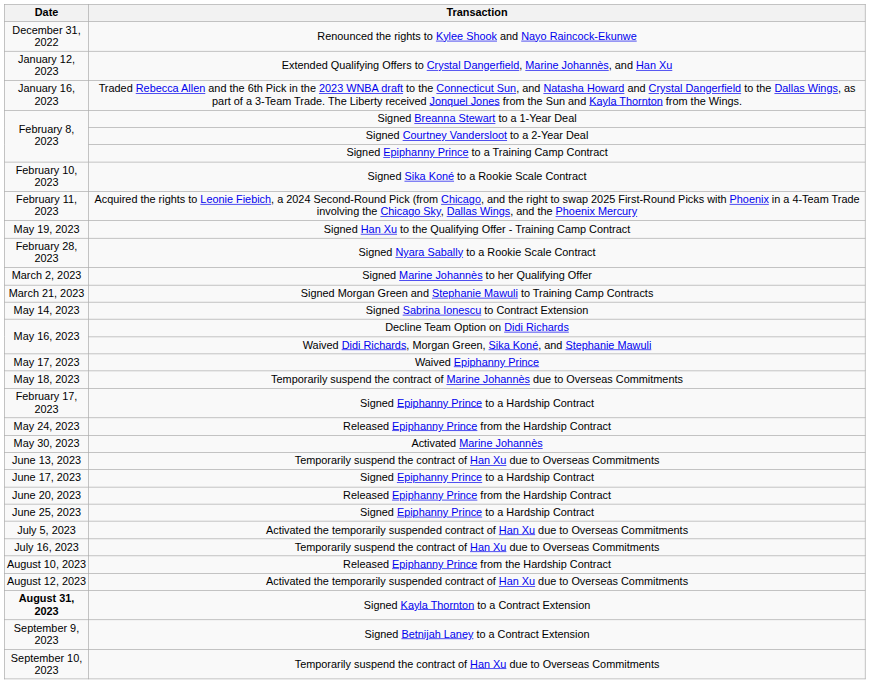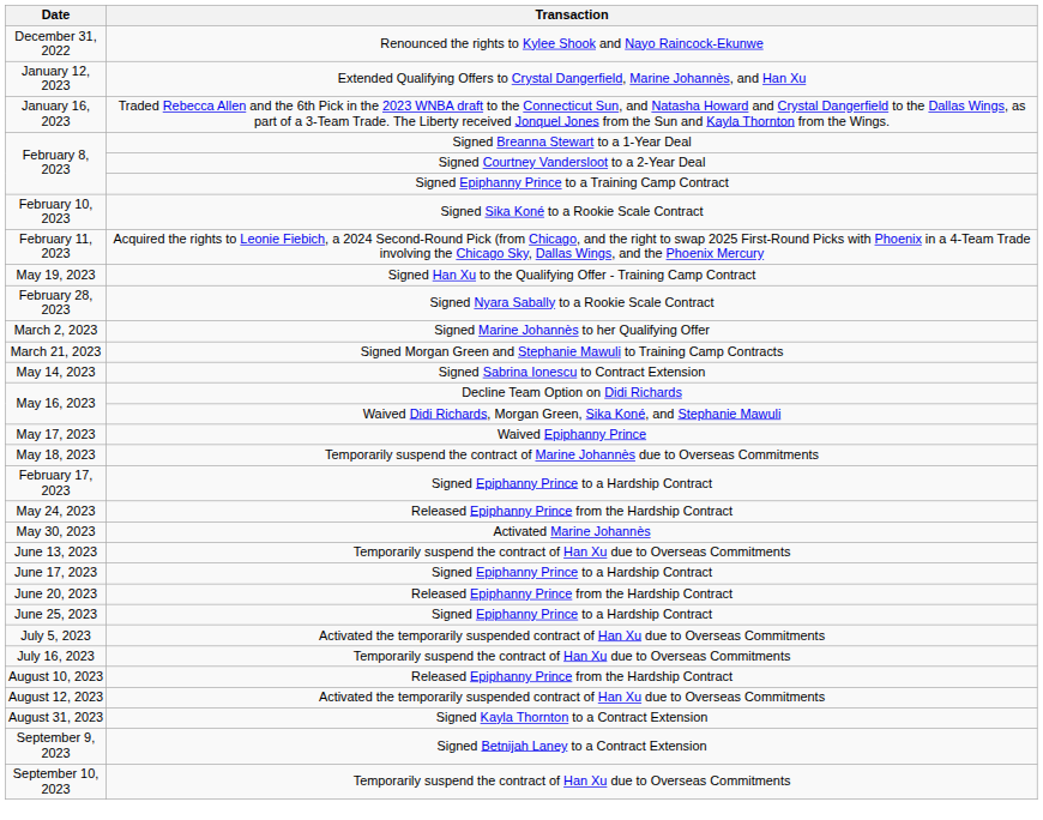row 30 | Date: bold -> normal
